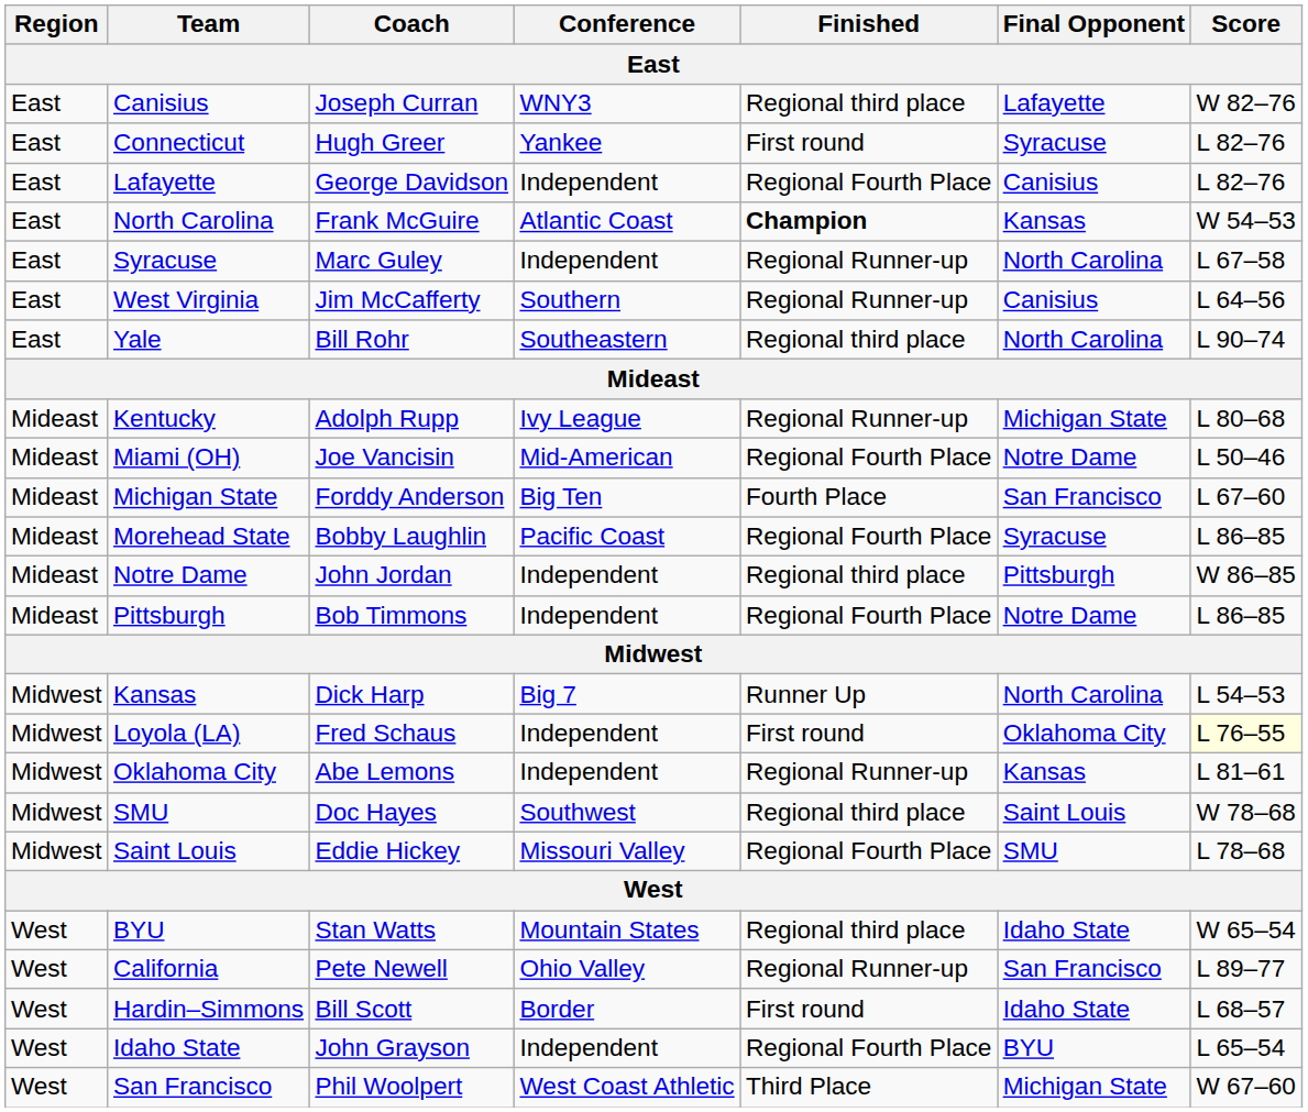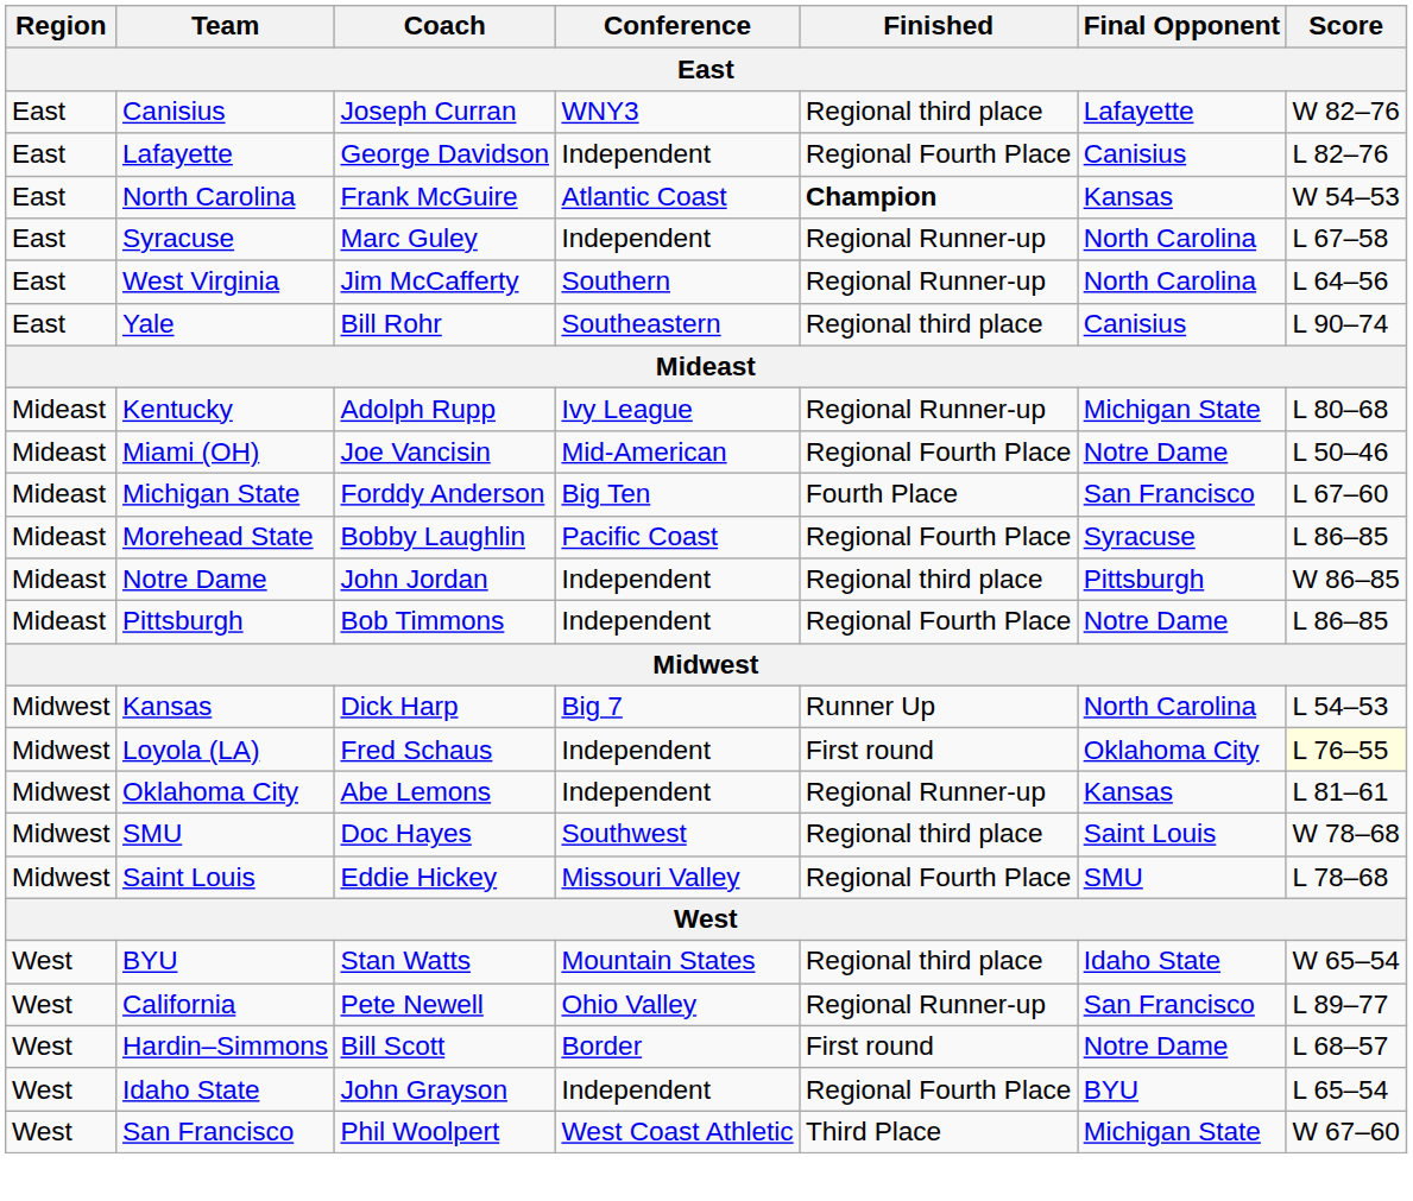- row: East | Connecticut | Hugh Greer | Yankee | First round | Syracuse | L 82–76
West Virginia | Final Opponent: Canisius -> North Carolina
Yale | Final Opponent: North Carolina -> Canisius
Hardin–Simmons | Final Opponent: Idaho State -> Notre Dame
